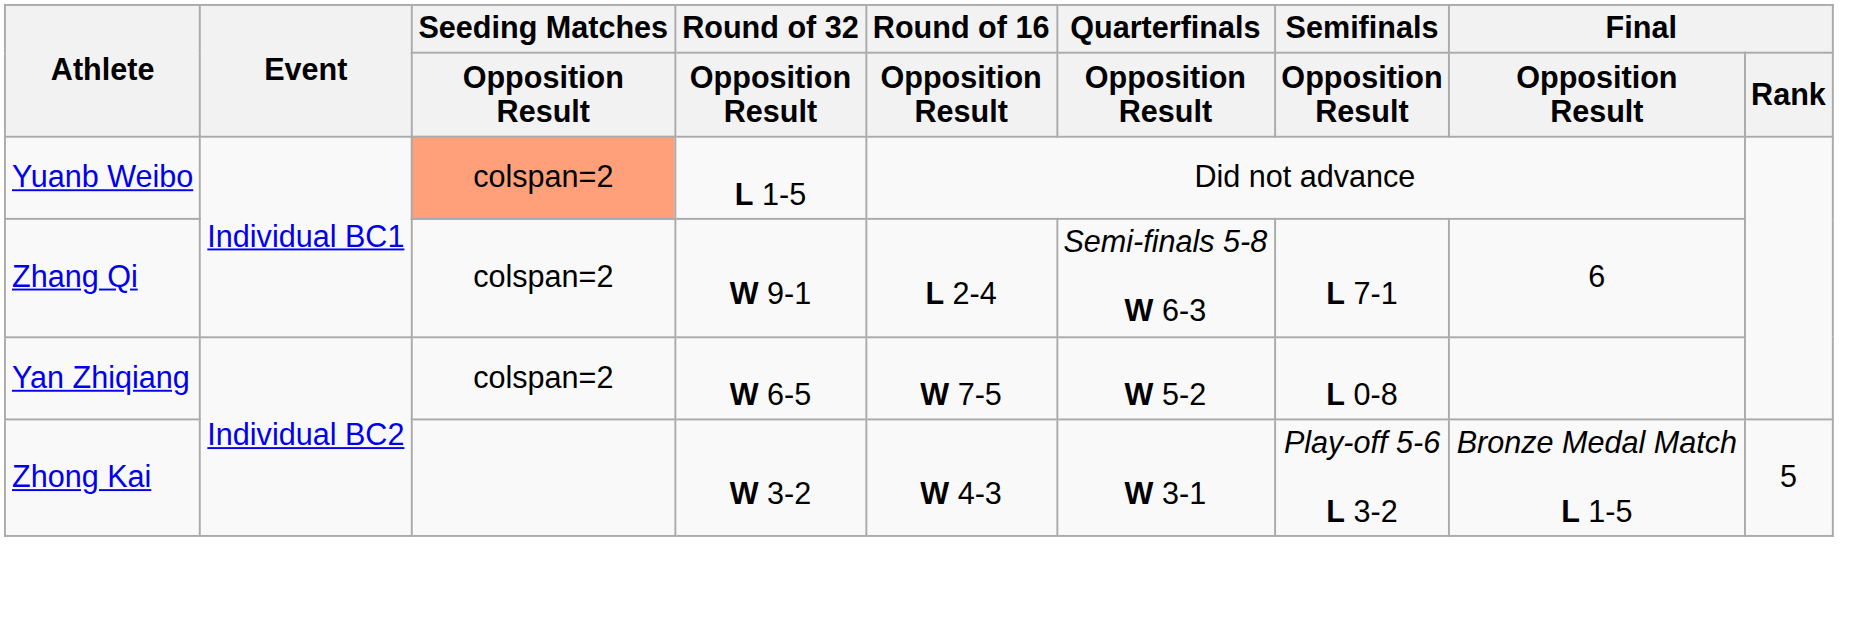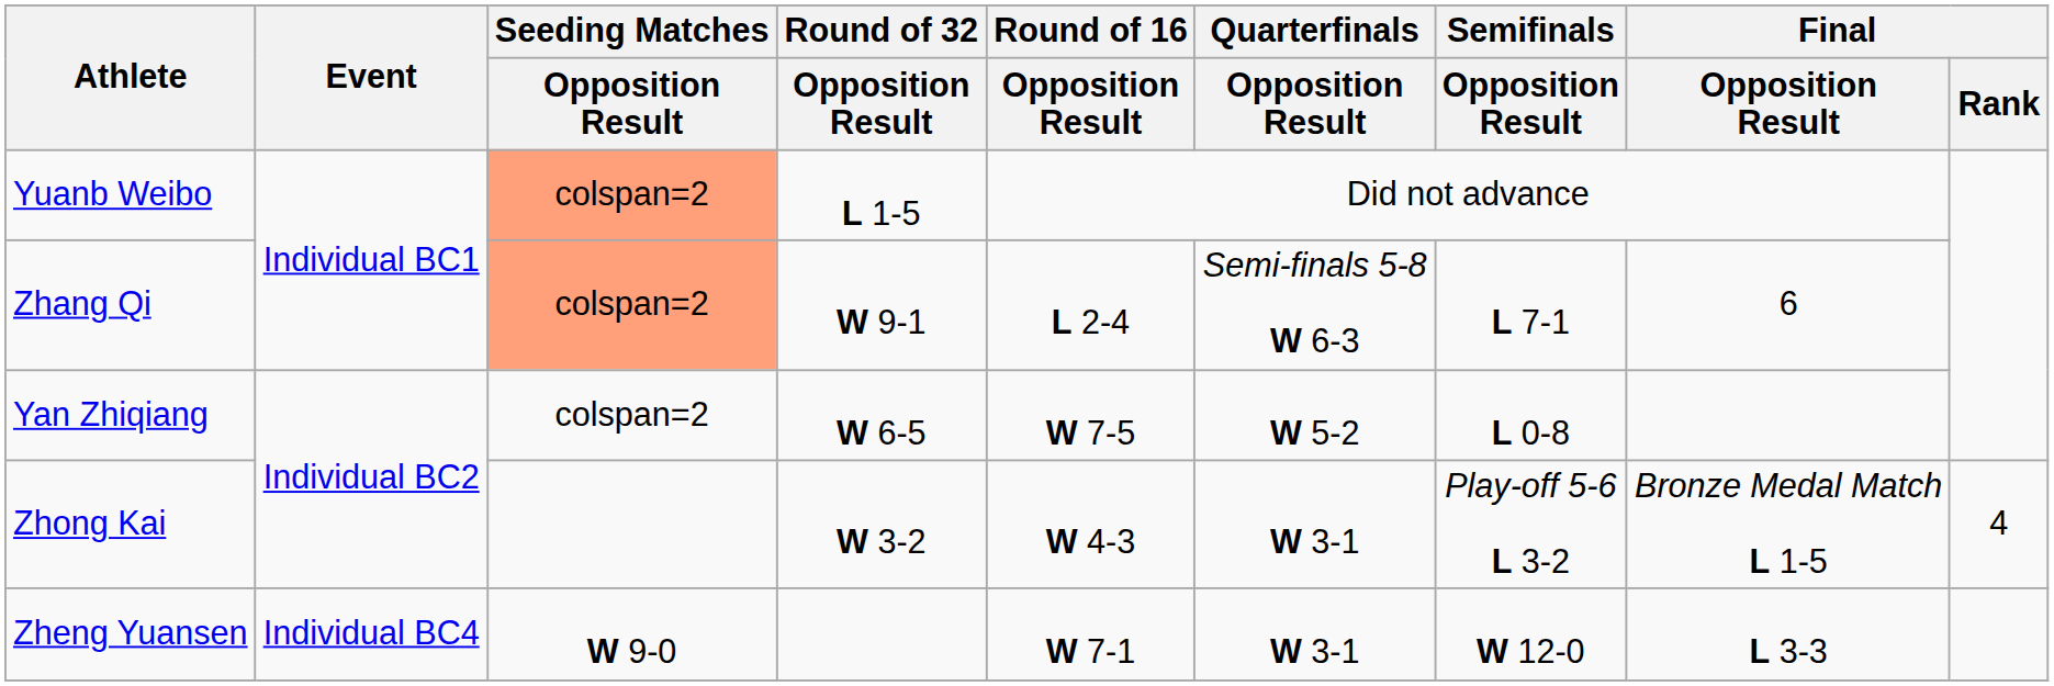Zhang Qi | Seeding Matches / Opposition Result: no background -> lightsalmon background
Zhong Kai | Final / Rank: 5 -> 4
+ row: Zheng Yuansen | Individual BC4 | W 9-0 | W 7-1 | W 3-1 | W 12-0 | L 3-3
